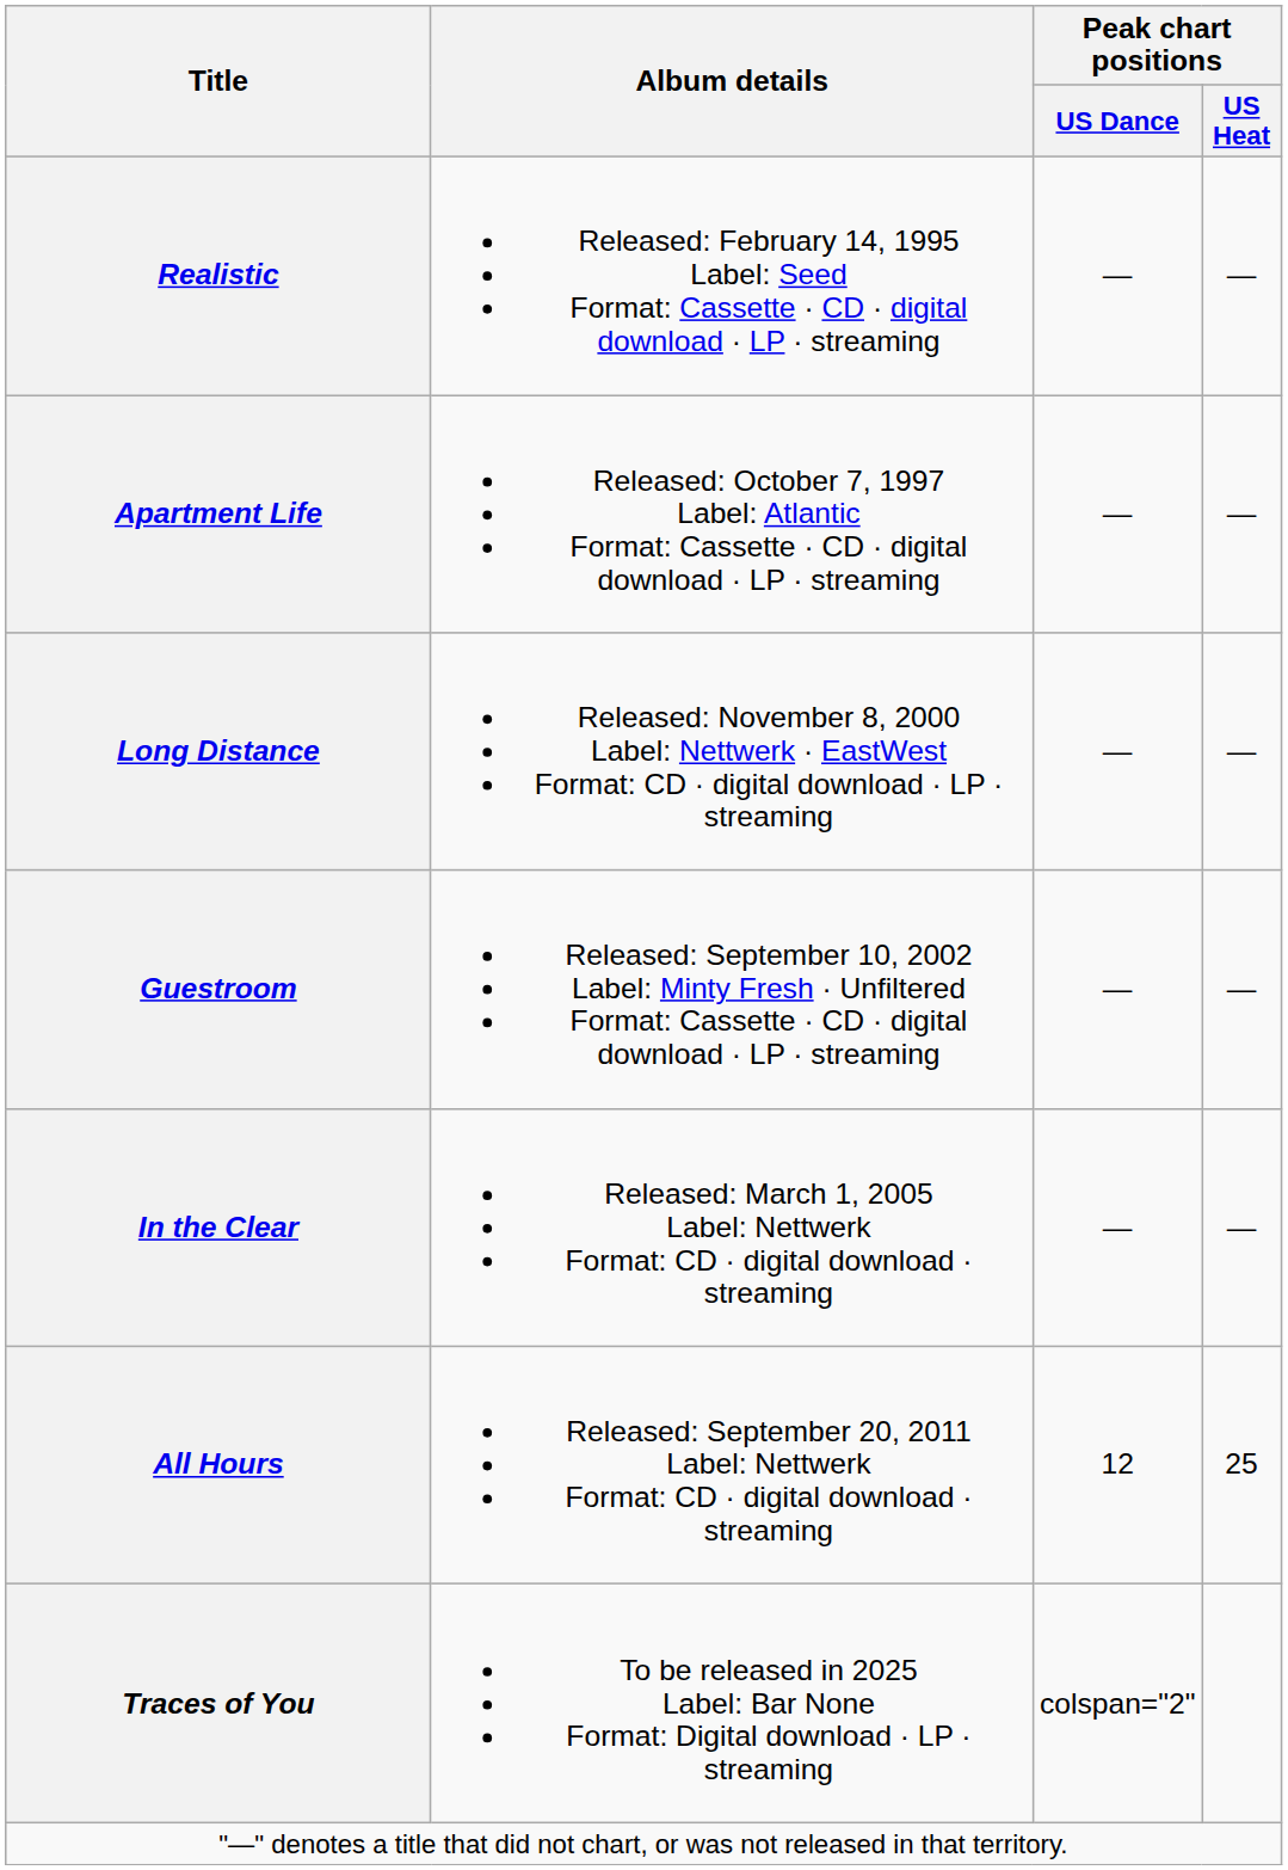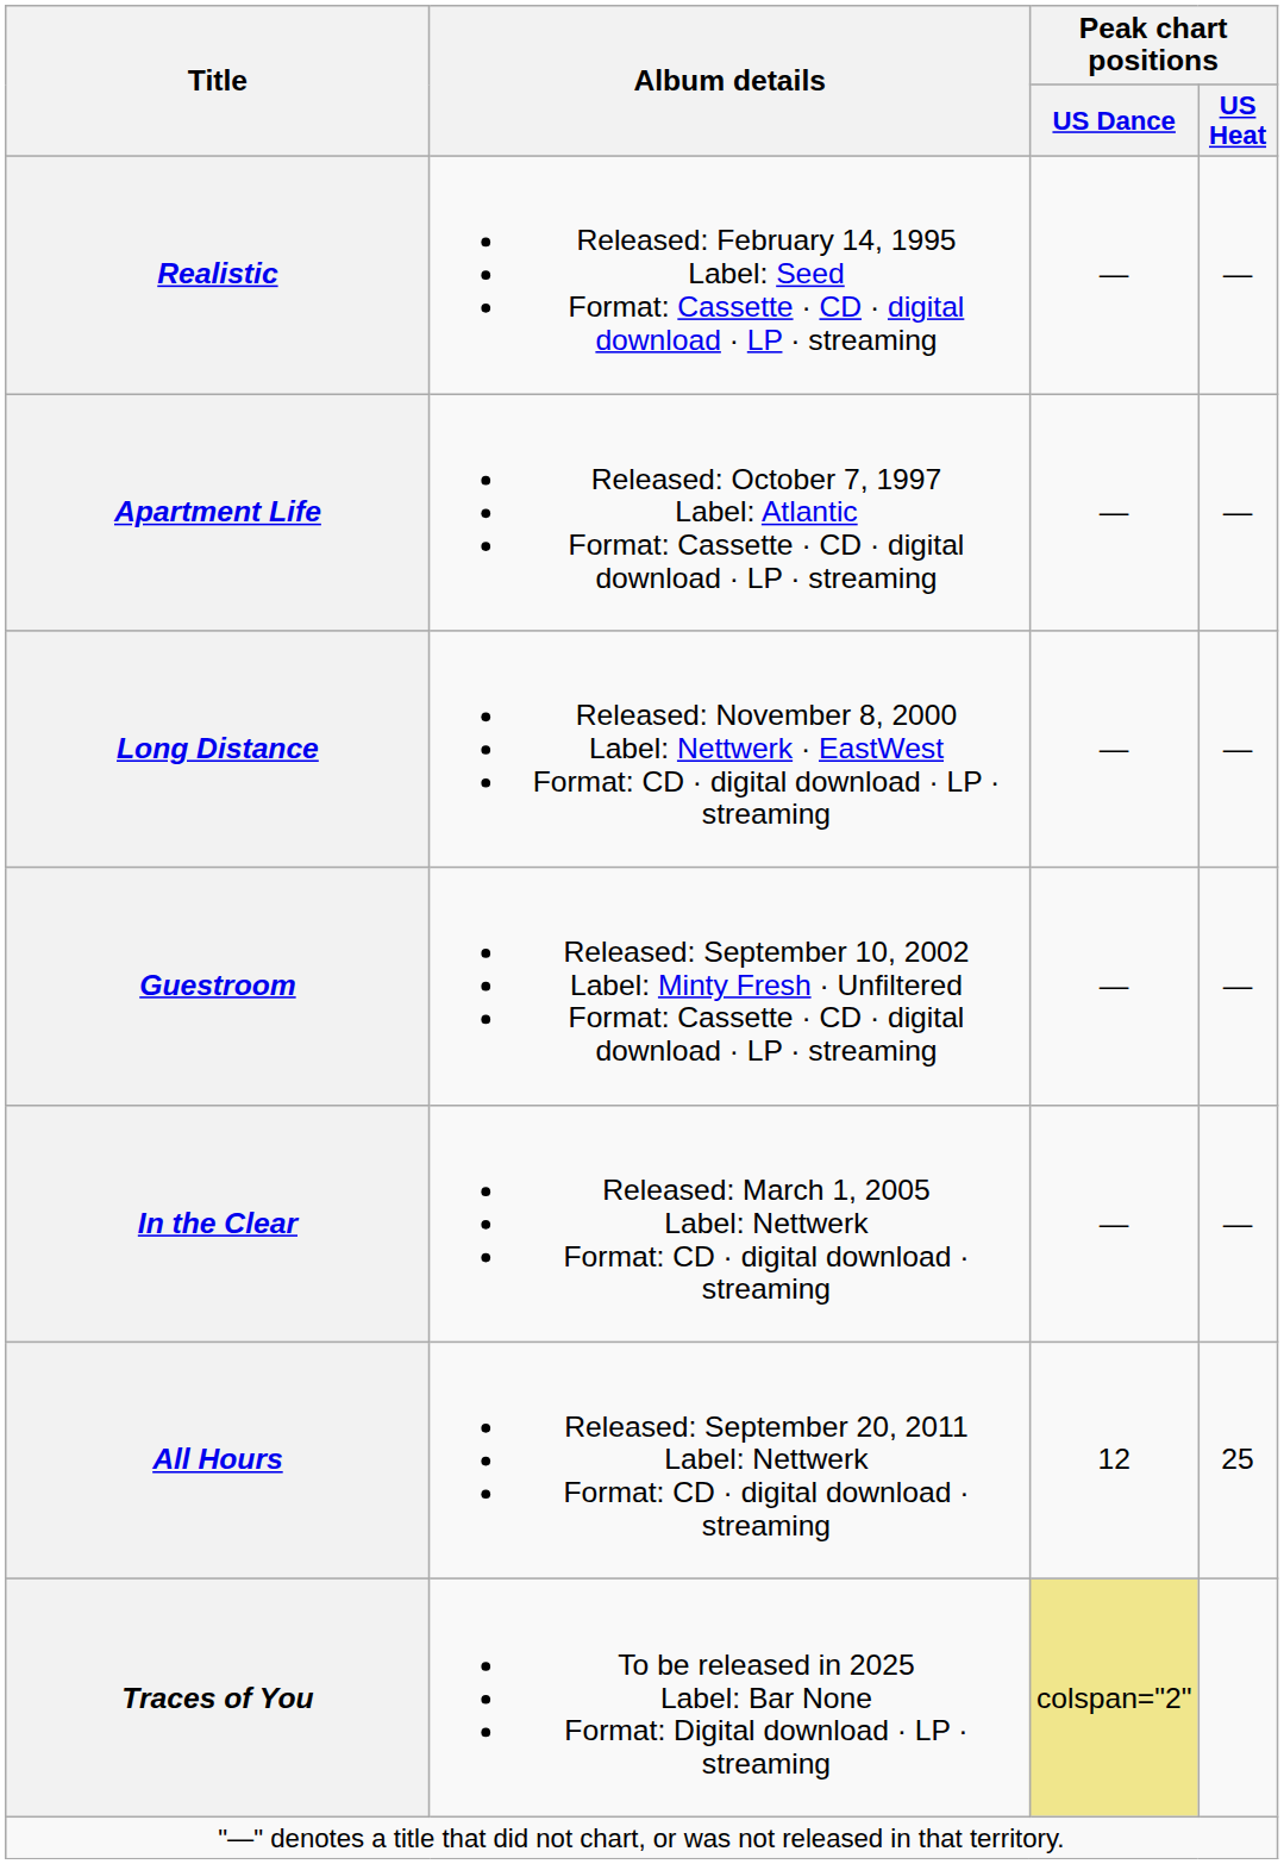Traces of You | Peak chart positions / US Dance: no background -> khaki background
